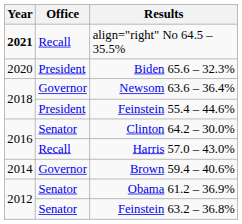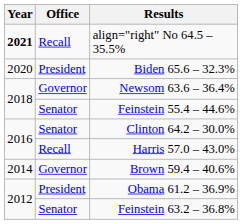Feinstein 55.4 – 44.6% | Office: President -> Senator
Obama 61.2 – 36.9% | Office: Senator -> President
